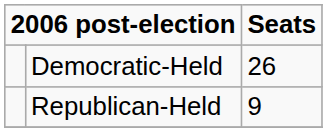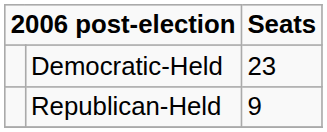Democratic-Held | column 3: 26 -> 23
